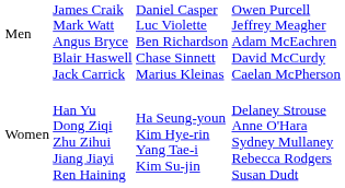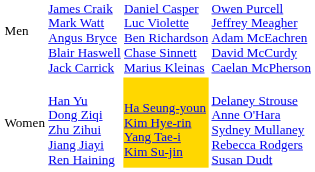Women | column 3: no background -> gold background
